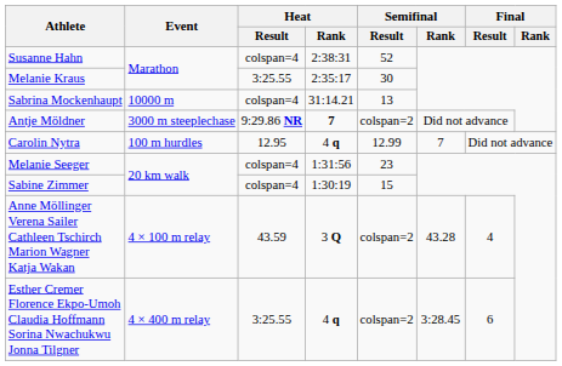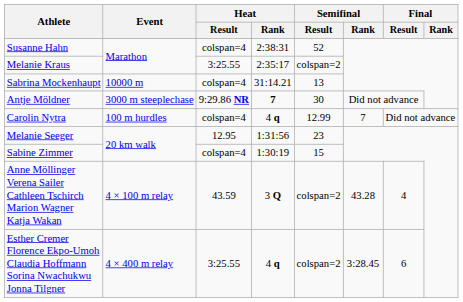Melanie Kraus | Semifinal / Result: 30 -> colspan=2
Antje Möldner | Semifinal / Result: colspan=2 -> 30
Carolin Nytra | Heat / Result: 12.95 -> colspan=4
Melanie Seeger | Heat / Result: colspan=4 -> 12.95
